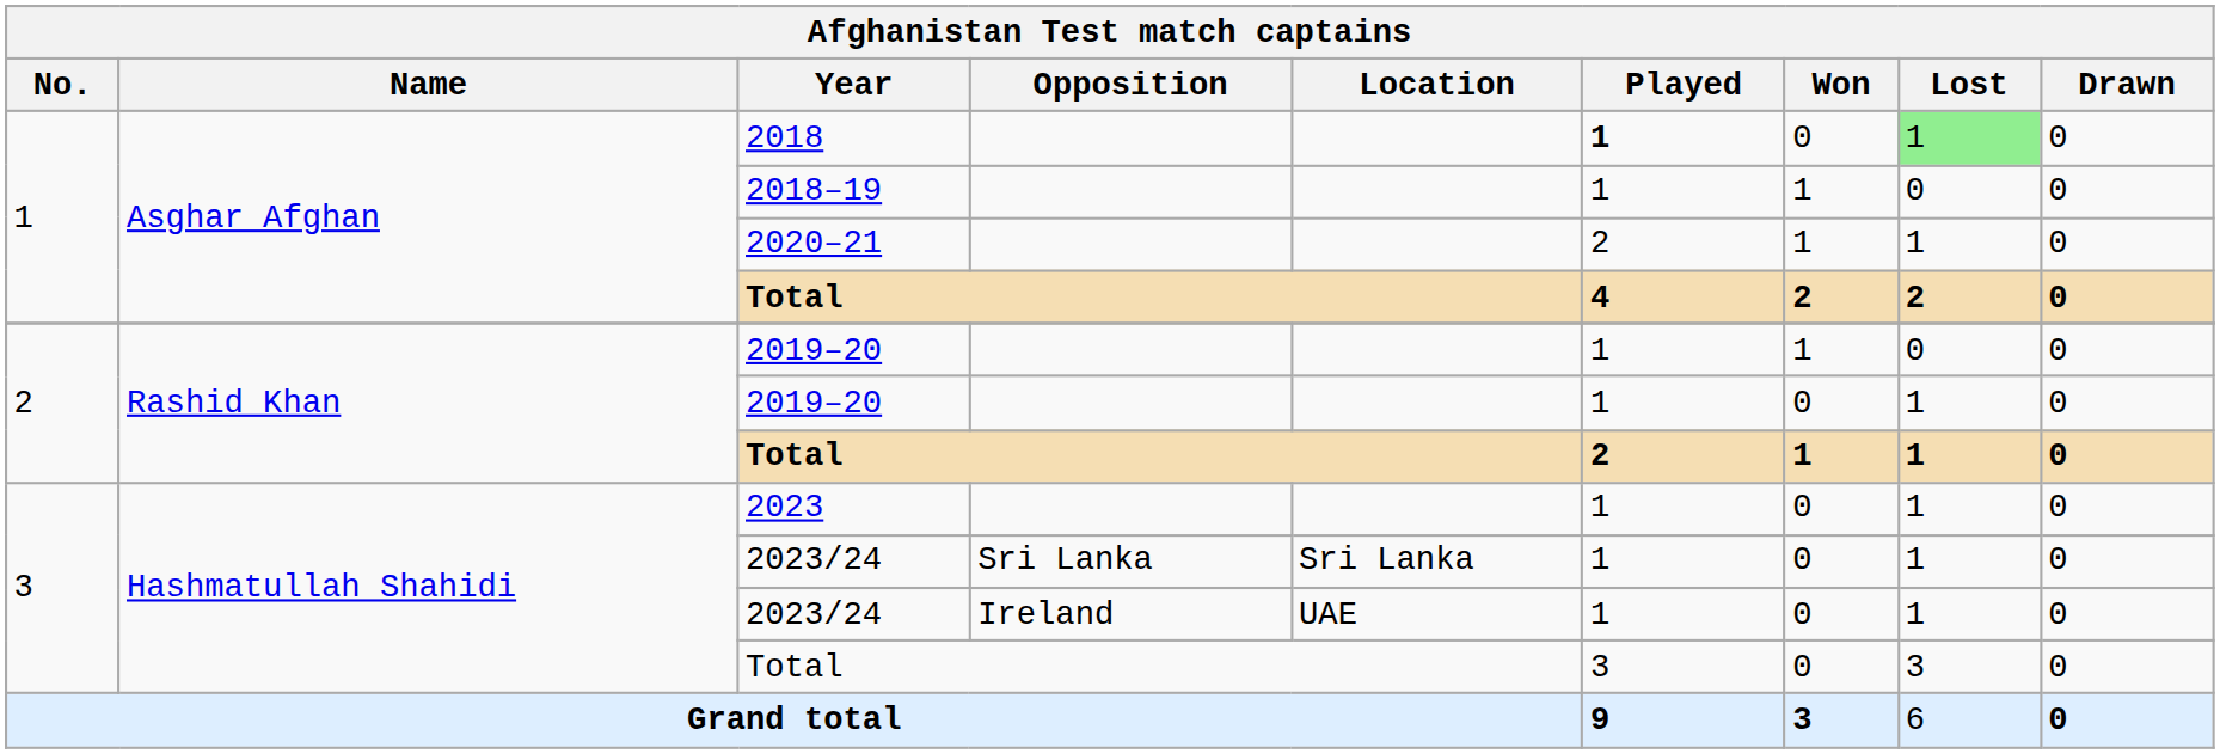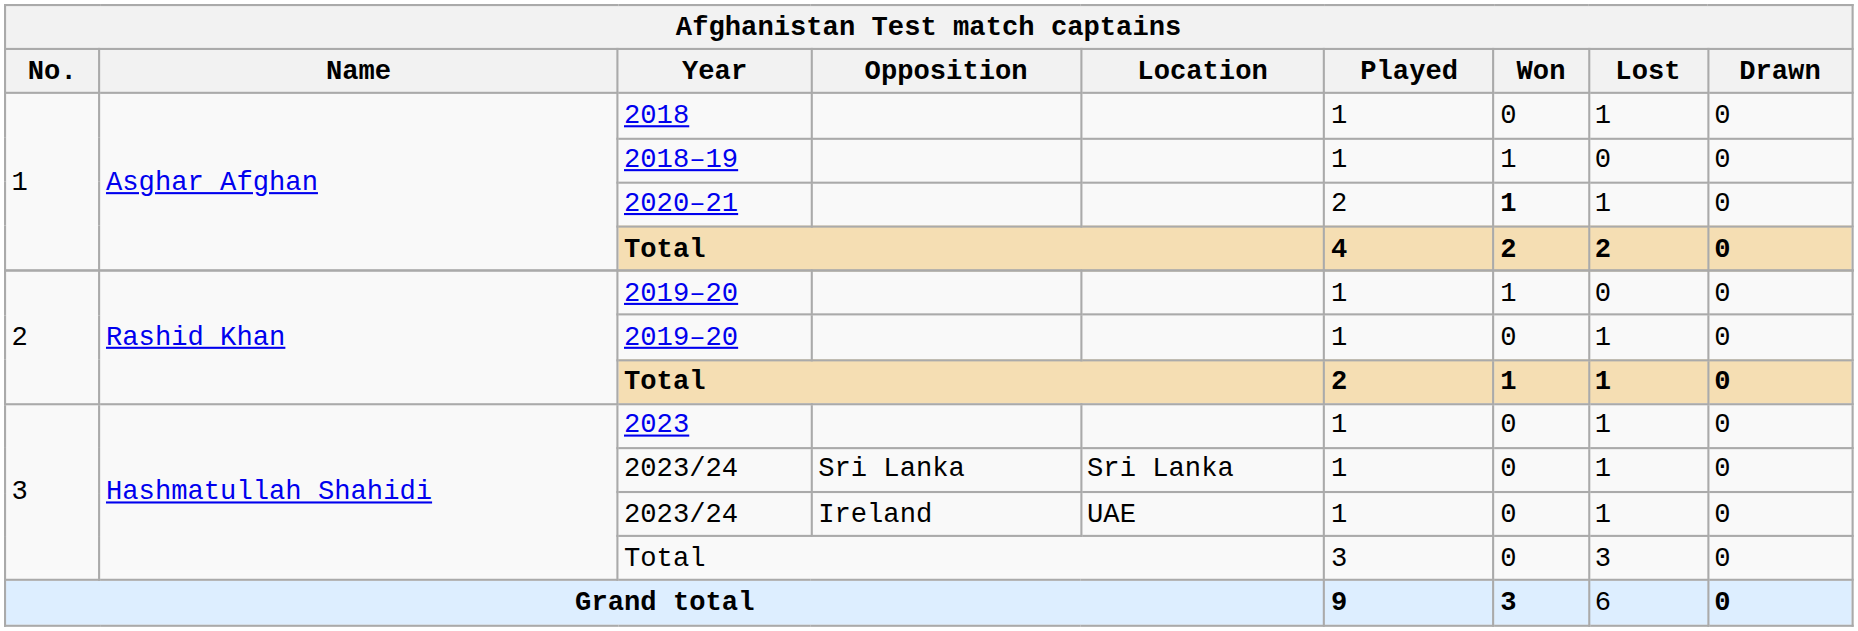2018 | Played: bold -> normal
2018 | Lost: lightgreen background -> no background
2020–21 | Won: normal -> bold
